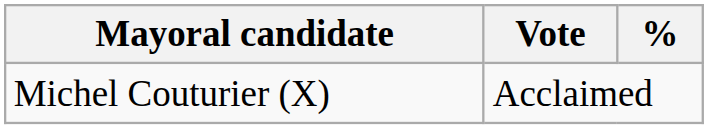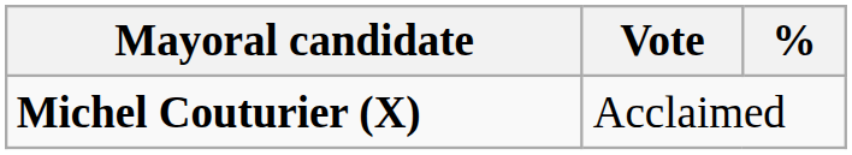Michel Couturier (X) | Mayoral candidate: normal -> bold
